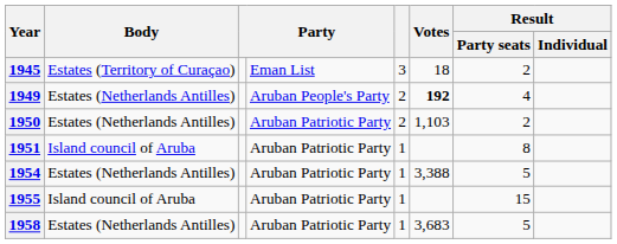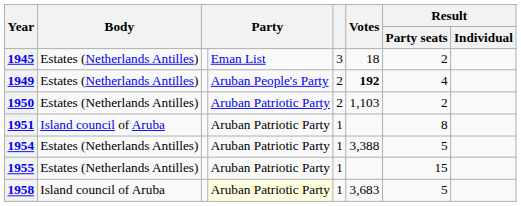1945 | Body: Estates (Territory of Curaçao) -> Estates (Netherlands Antilles)
1955 | Body: Island council of Aruba -> Estates (Netherlands Antilles)
1958 | Body: Estates (Netherlands Antilles) -> Island council of Aruba
1958 | column 4: no background -> lightyellow background
